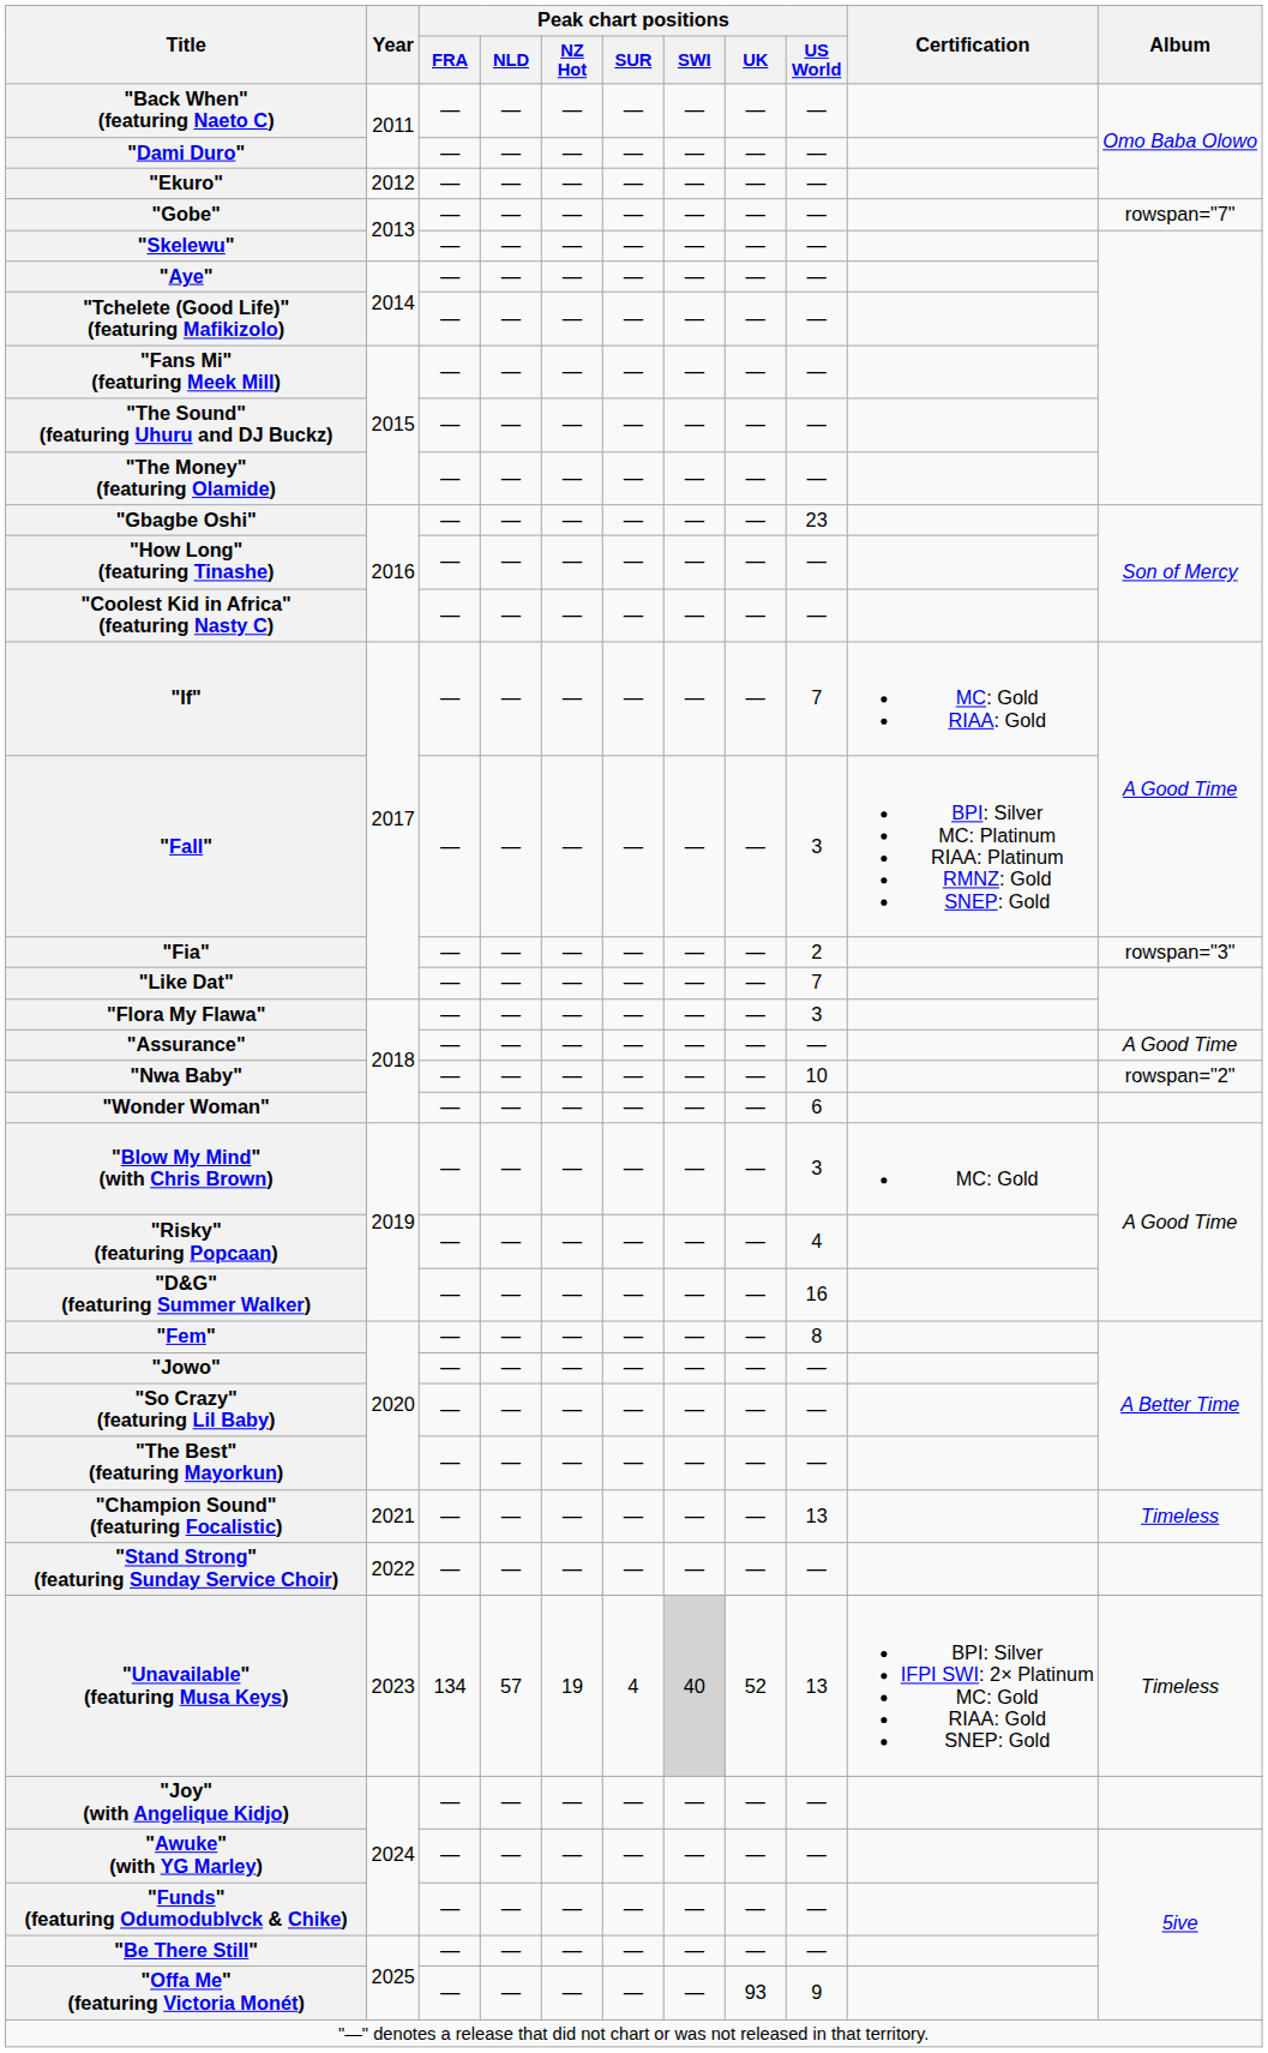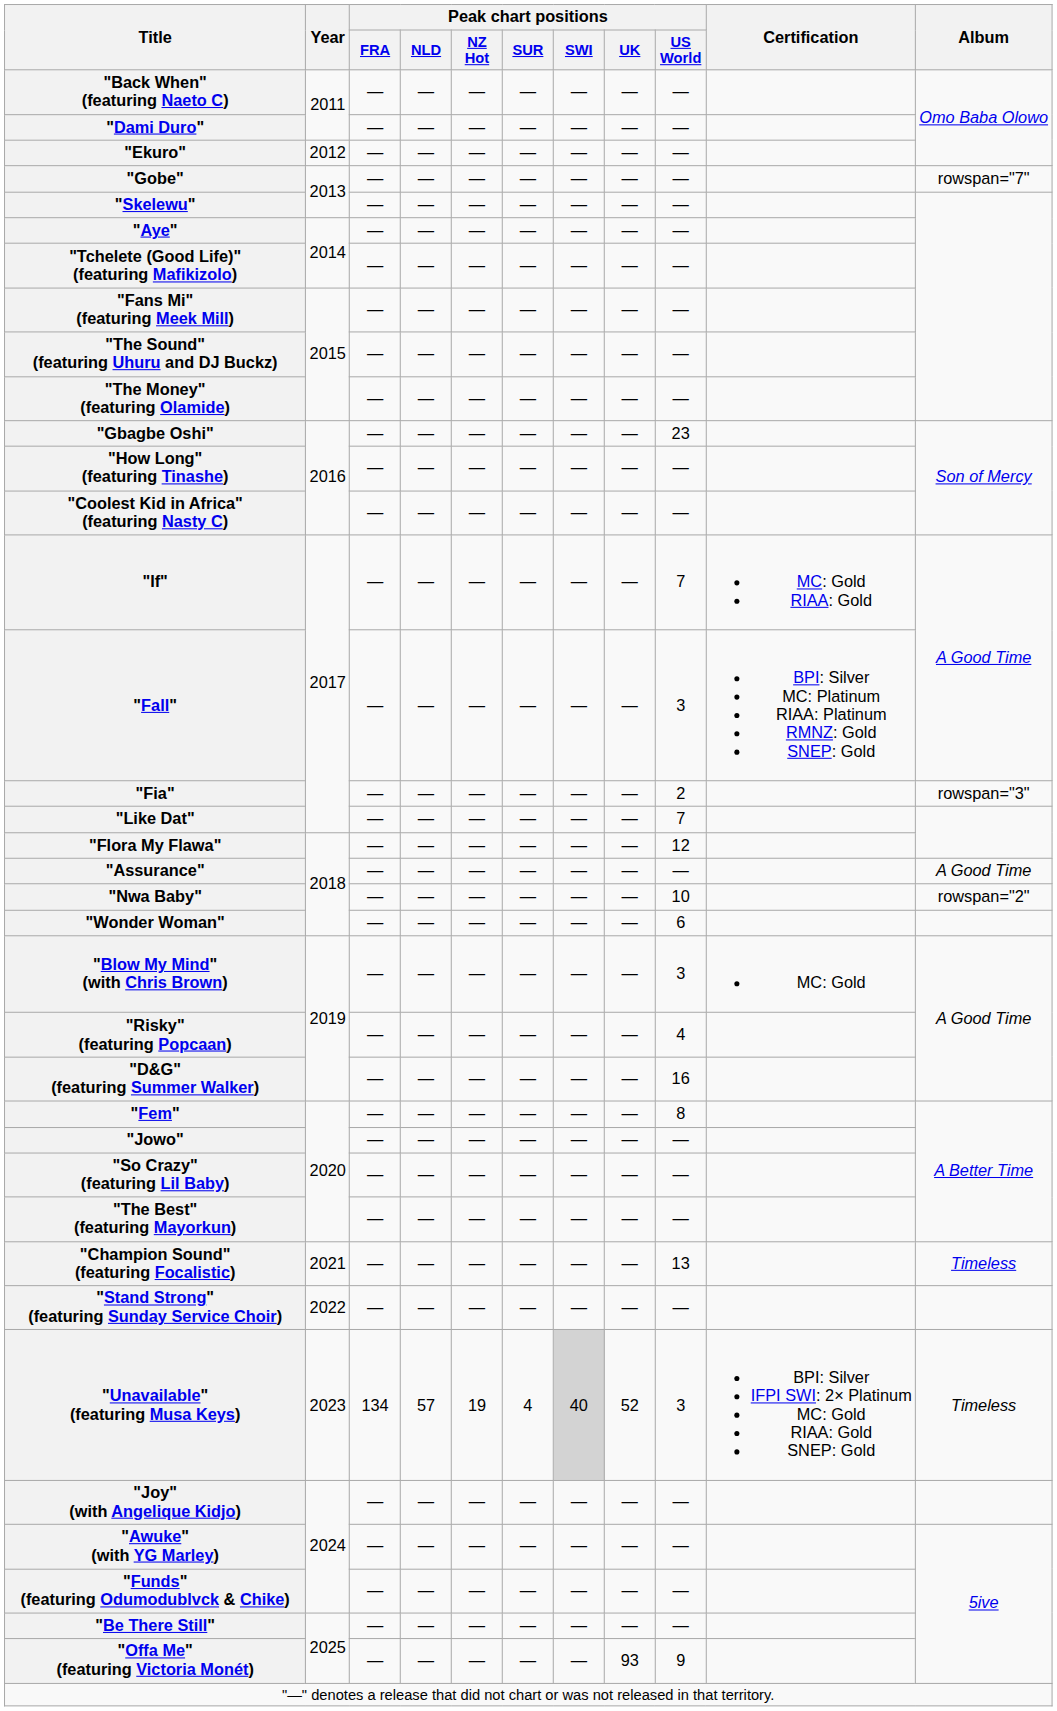"Flora My Flawa" | Peak chart positions / US World: 3 -> 12
"Unavailable" (featuring Musa Keys) | Peak chart positions / US World: 13 -> 3
